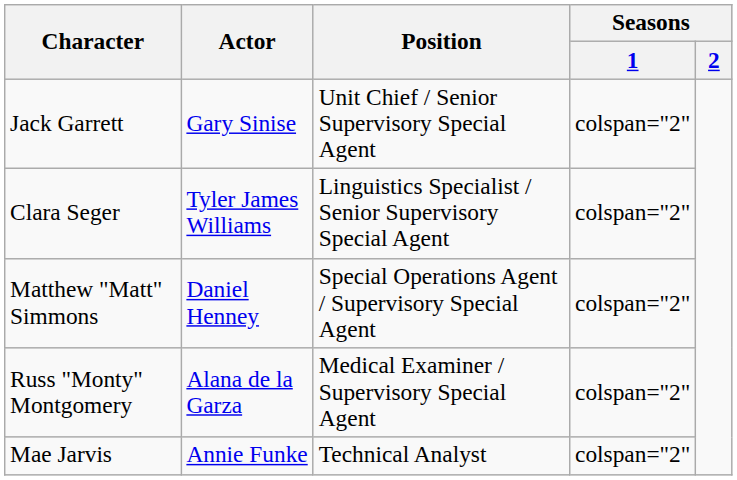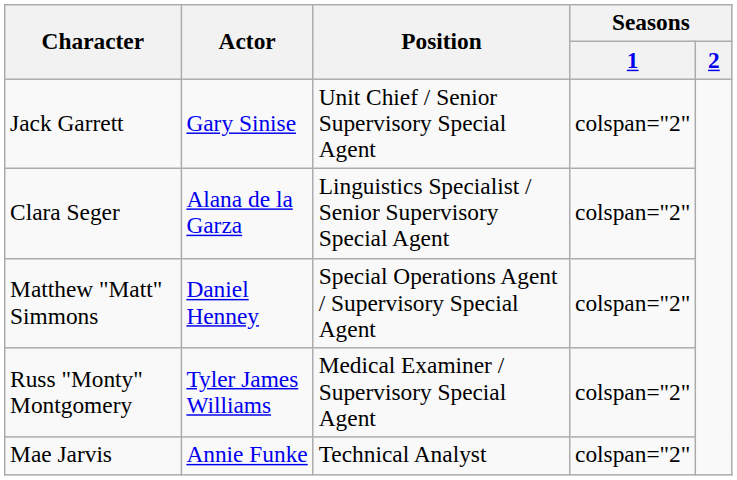Clara Seger | Actor: Tyler James Williams -> Alana de la Garza
Russ "Monty" Montgomery | Actor: Alana de la Garza -> Tyler James Williams
